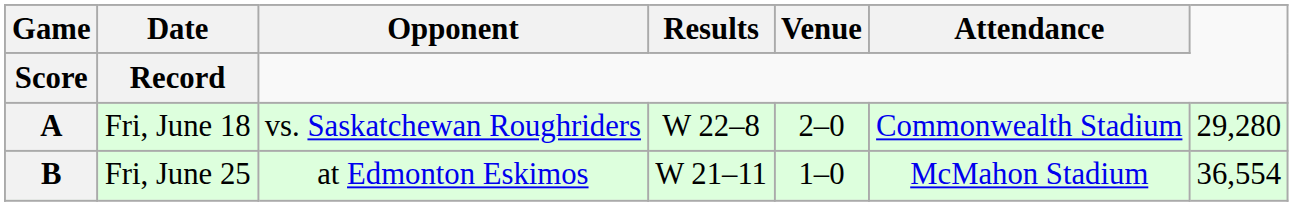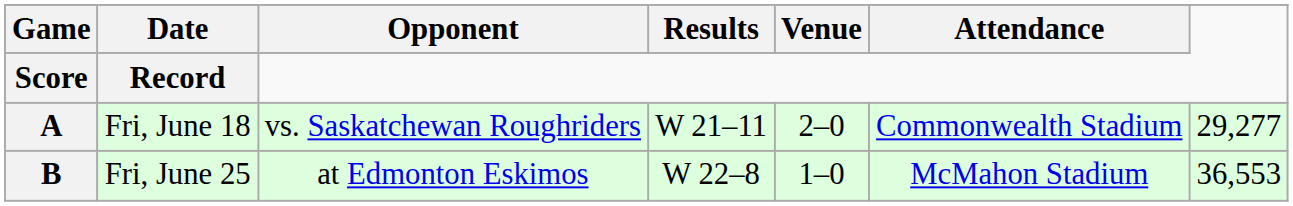A | Results: W 22–8 -> W 21–11
A | column 7: 29,280 -> 29,277
B | Results: W 21–11 -> W 22–8
B | column 7: 36,554 -> 36,553
